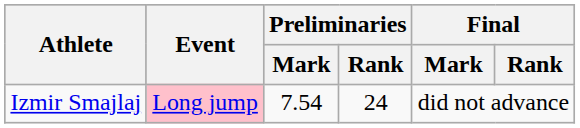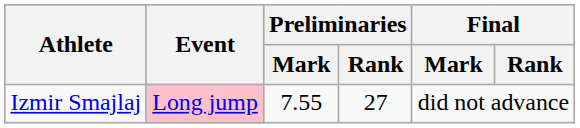Izmir Smajlaj | Preliminaries / Mark: 7.54 -> 7.55
Izmir Smajlaj | Preliminaries / Rank: 24 -> 27
